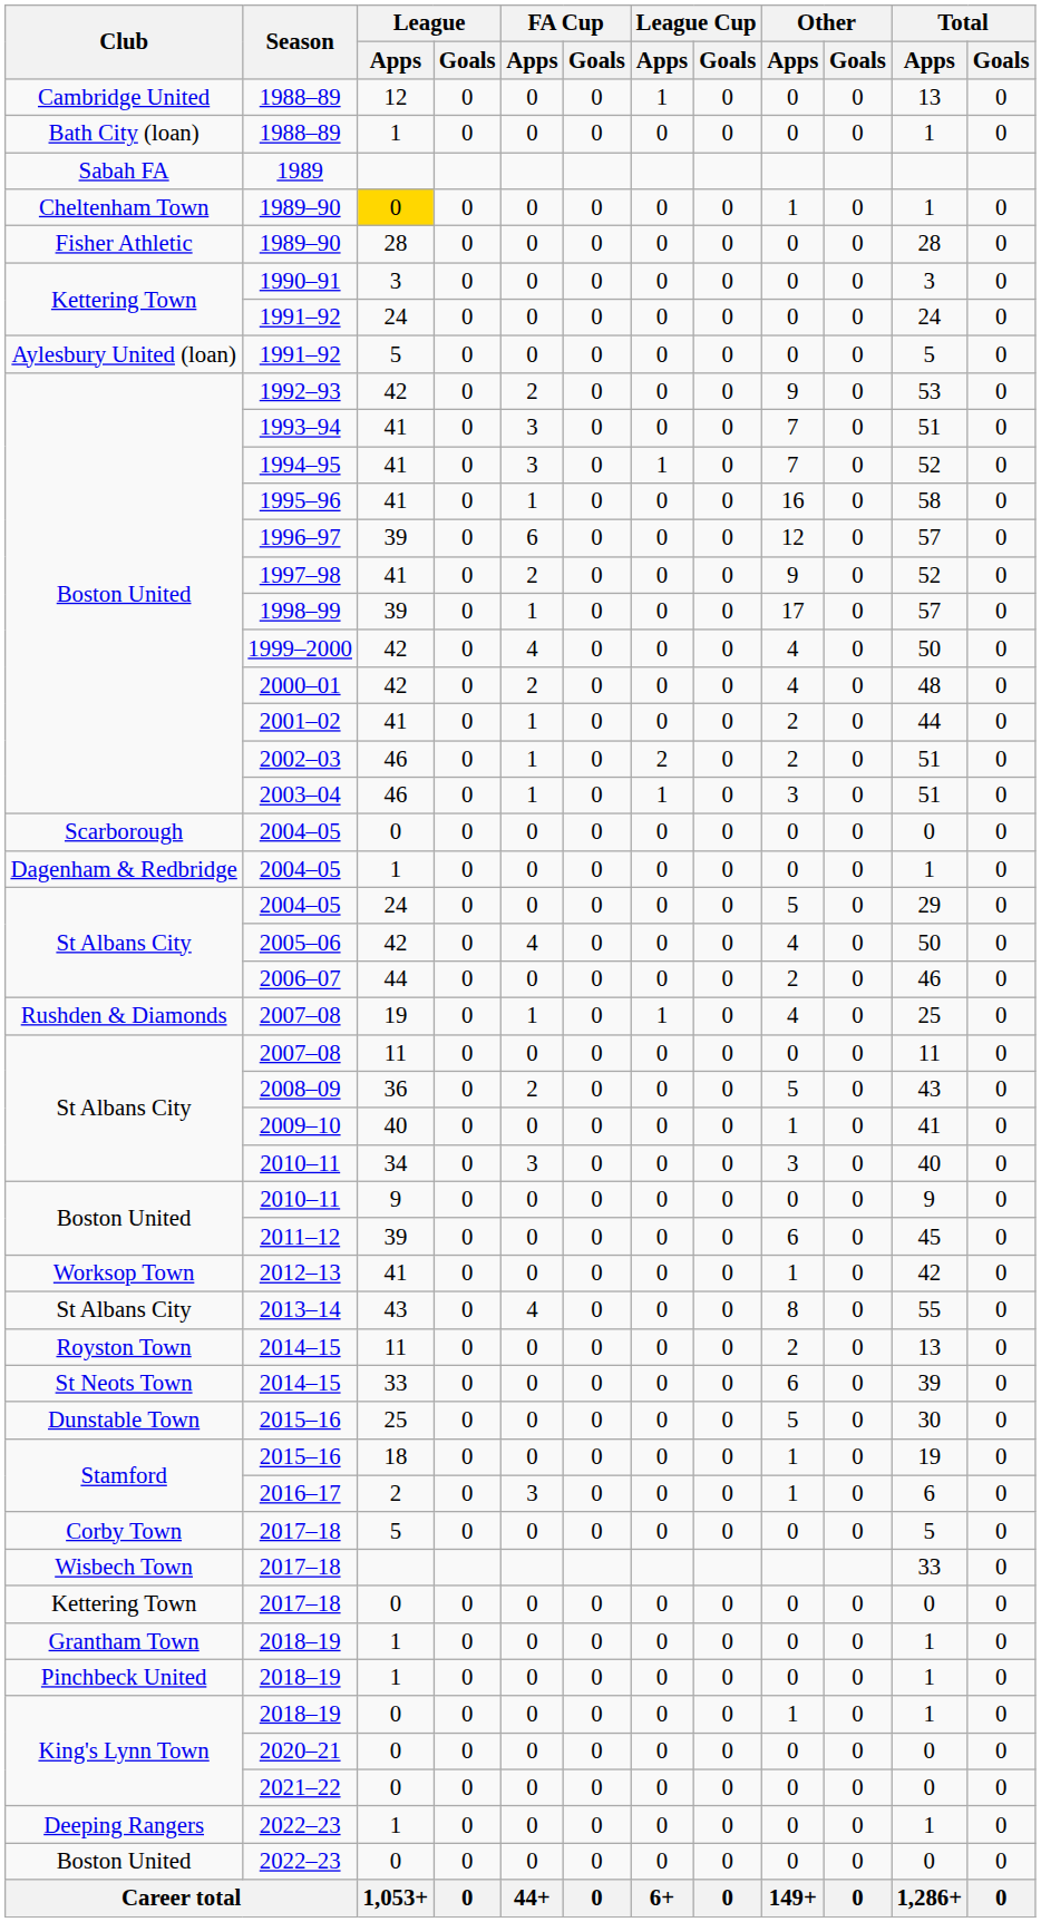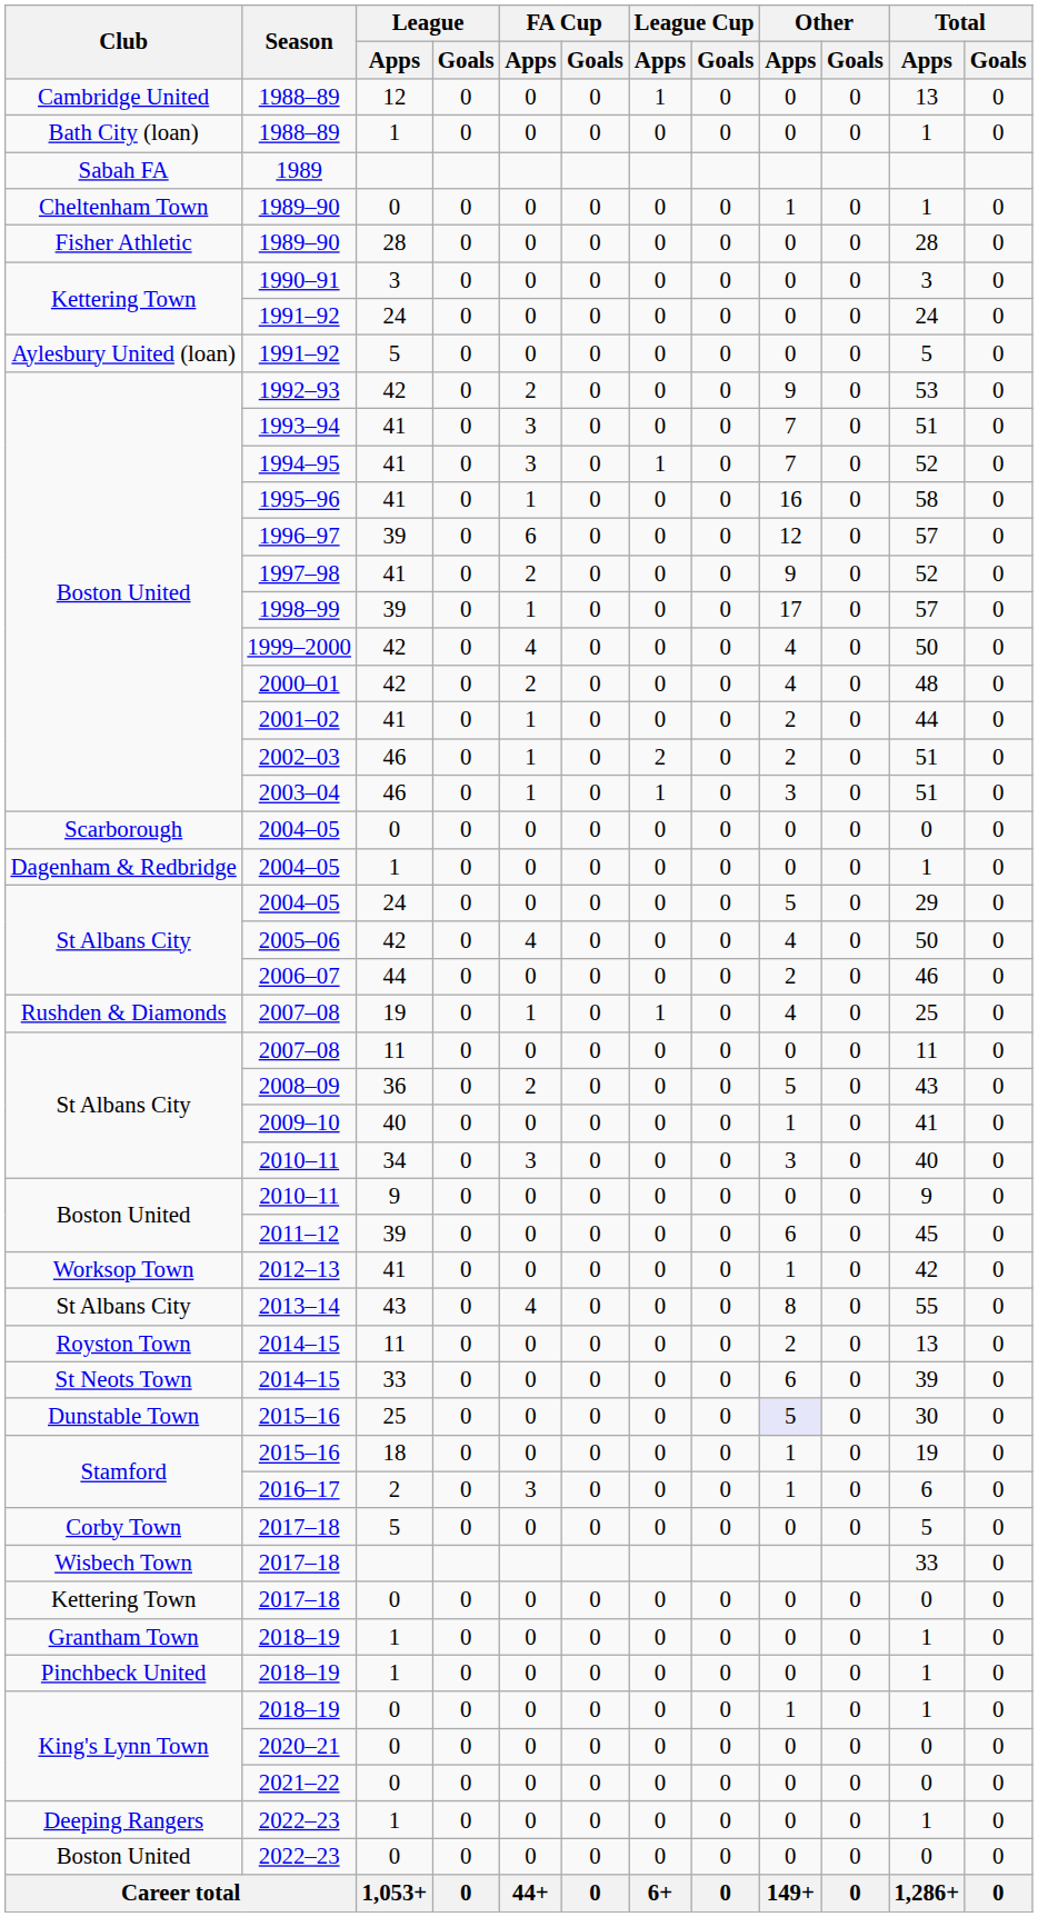Cheltenham Town / 1989–90 | League / Apps: gold background -> no background
Dunstable Town / 2015–16 | Other / Apps: no background -> lavender background
